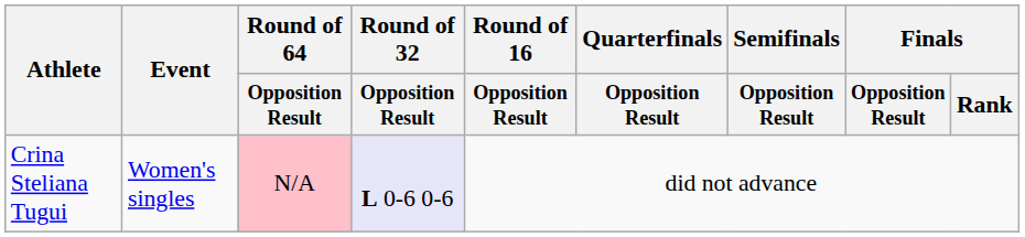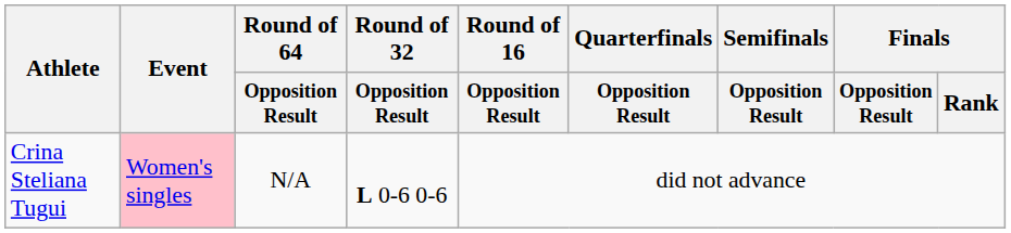Crina Steliana Tugui | Event: no background -> pink background
Crina Steliana Tugui | Round of 64 / Opposition Result: pink background -> no background
Crina Steliana Tugui | Round of 32 / Opposition Result: lavender background -> no background
